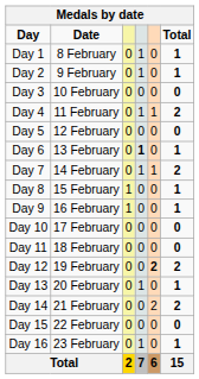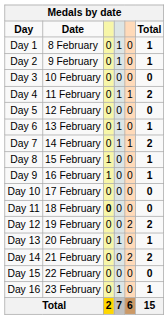Day 6 | column 4: bold -> normal
Day 11 | column 3: normal -> bold
Day 12 | column 5: bold -> normal
